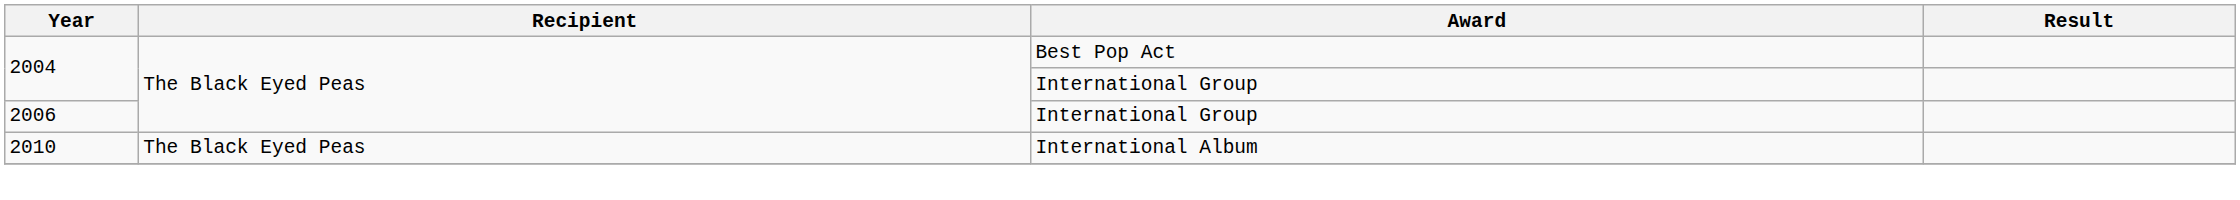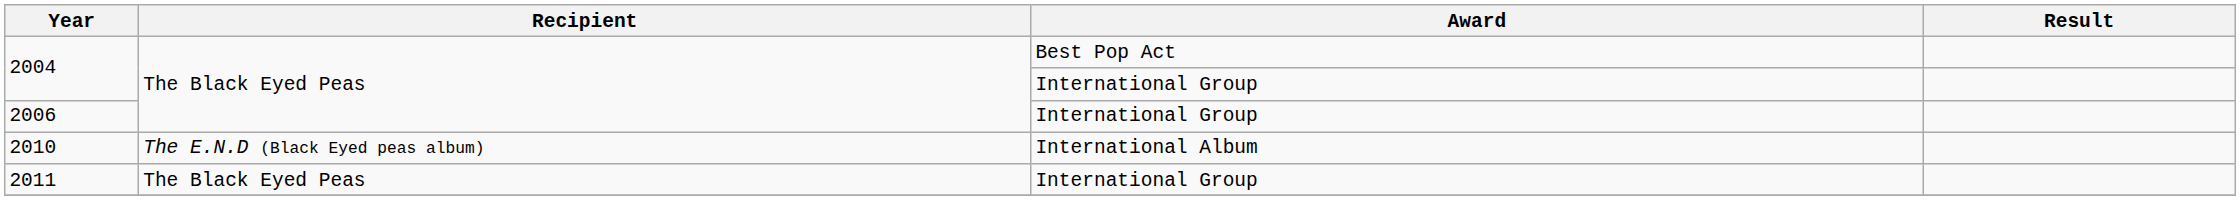2010 | Recipient: The Black Eyed Peas -> The E.N.D (Black Eyed peas album)
+ row: 2011 | The Black Eyed Peas | International Group
